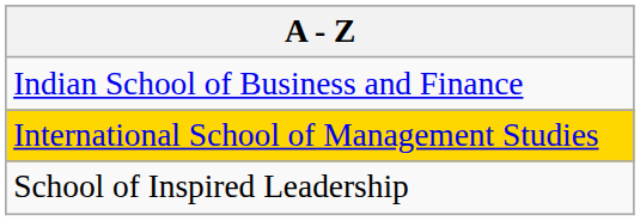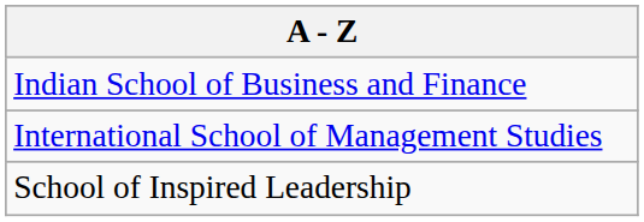row 3 | column 1: gold background -> no background
